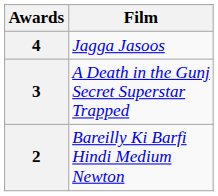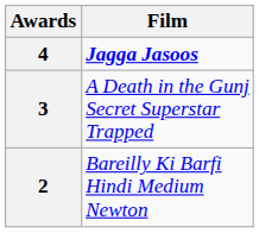4 | Film: normal -> bold
